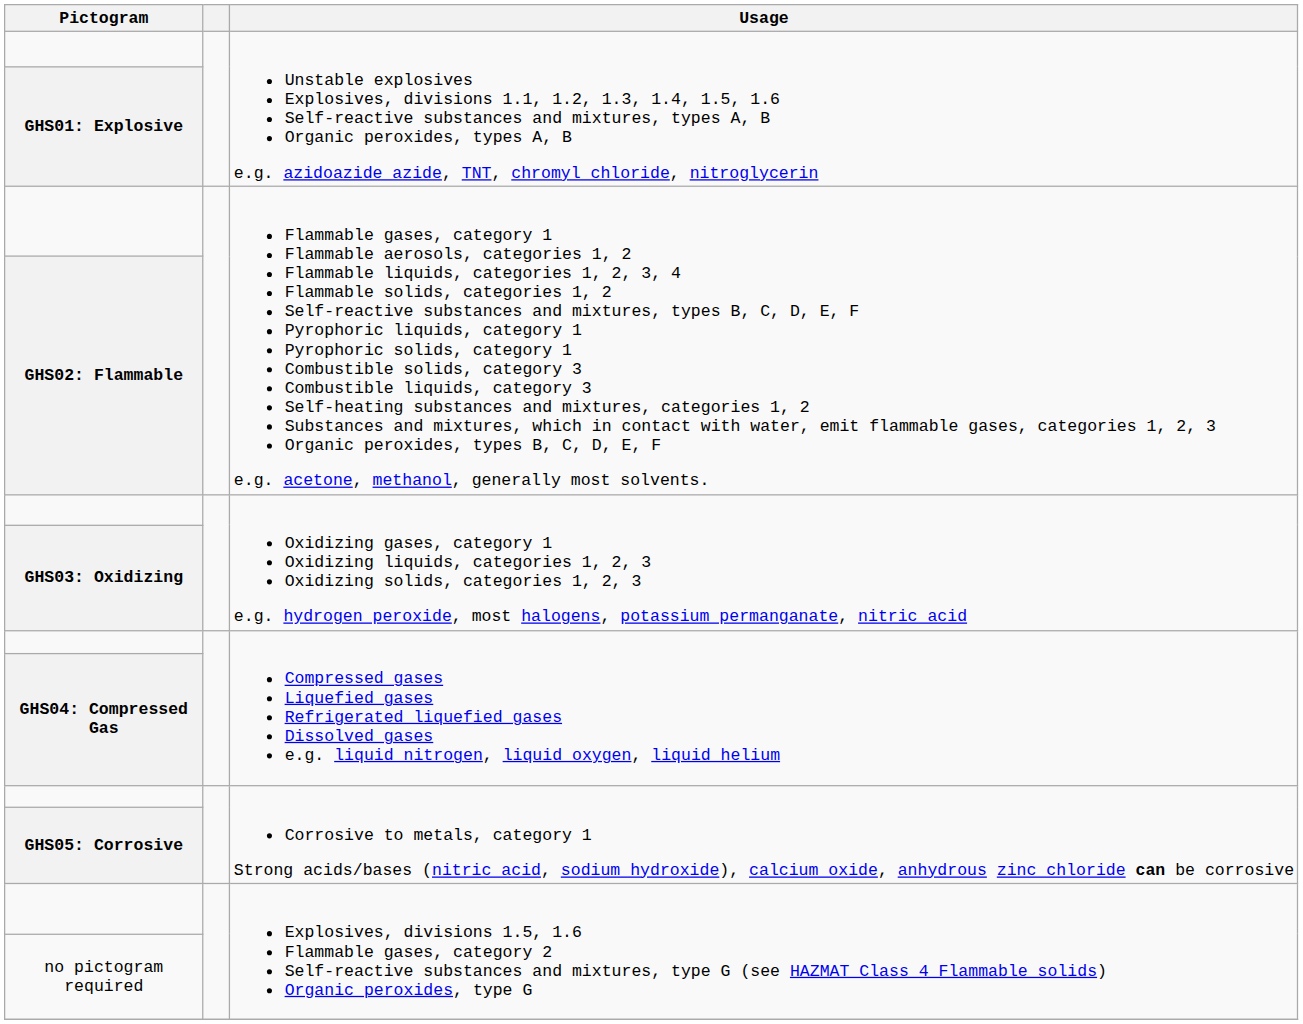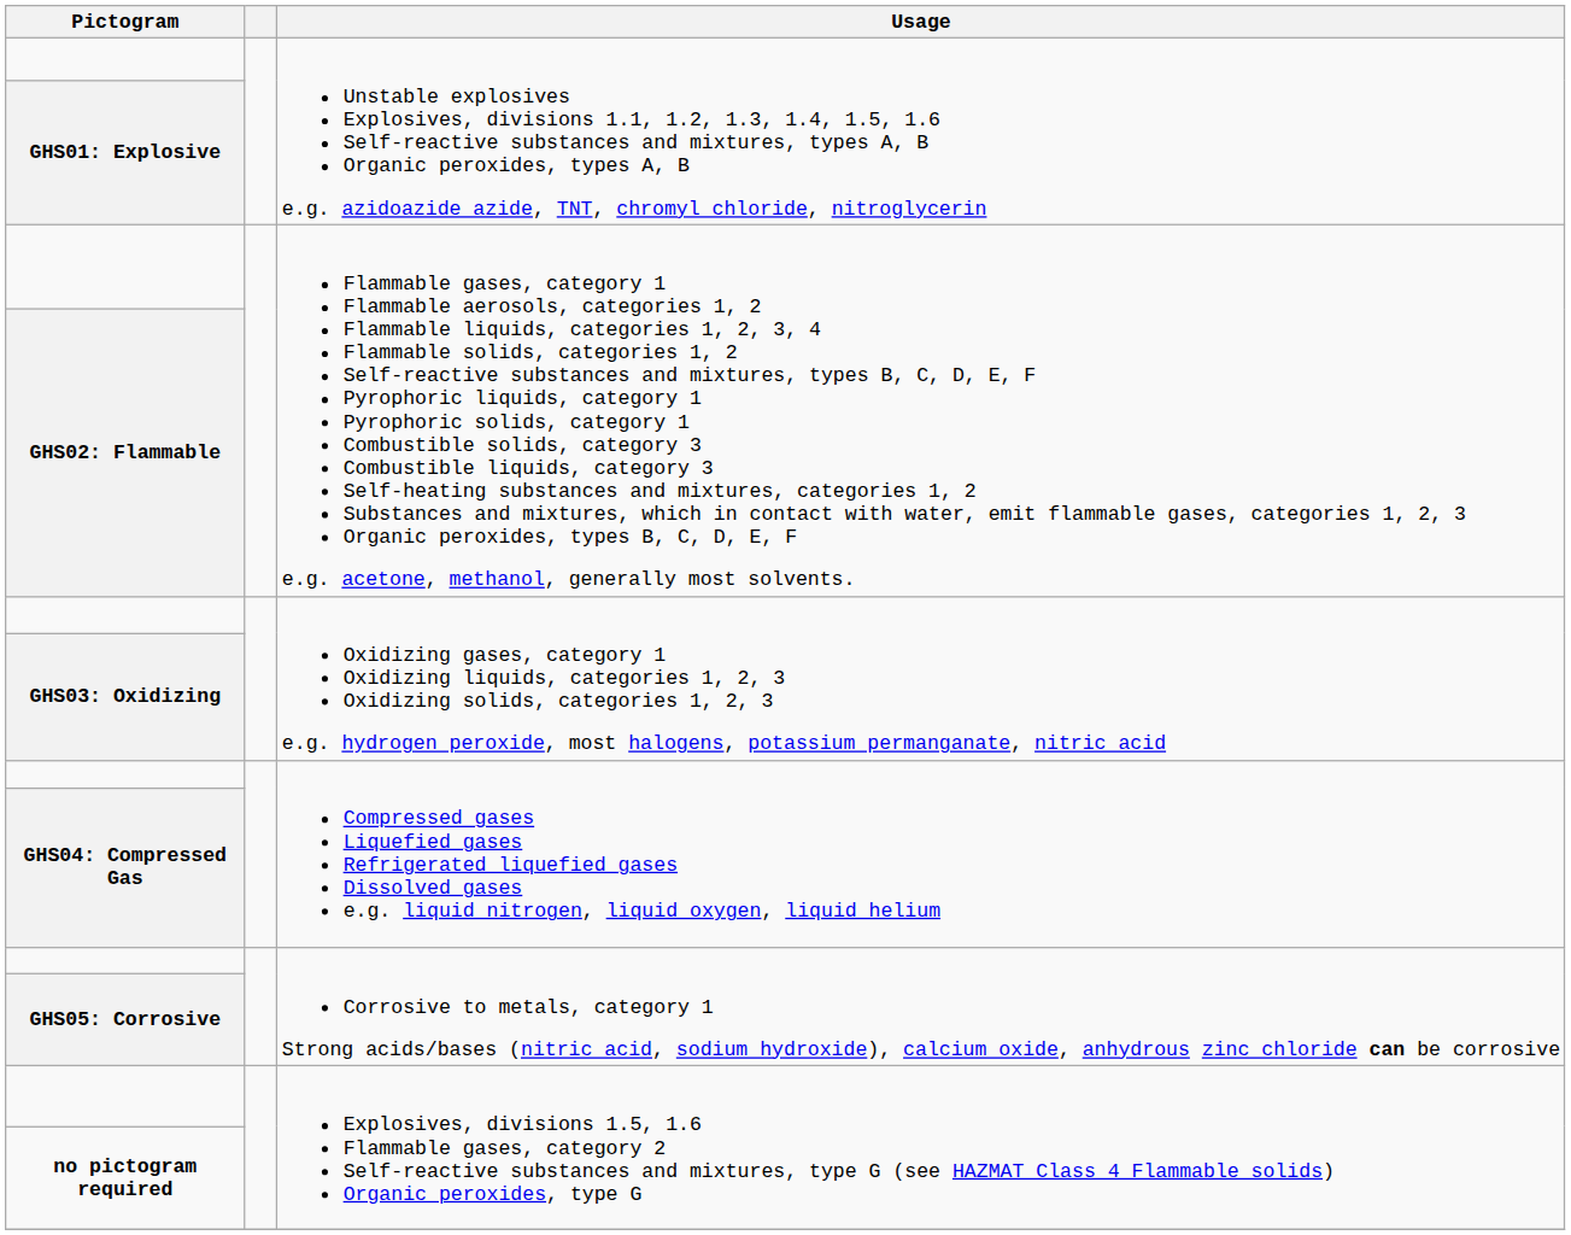row 13 | Pictogram: normal -> bold
